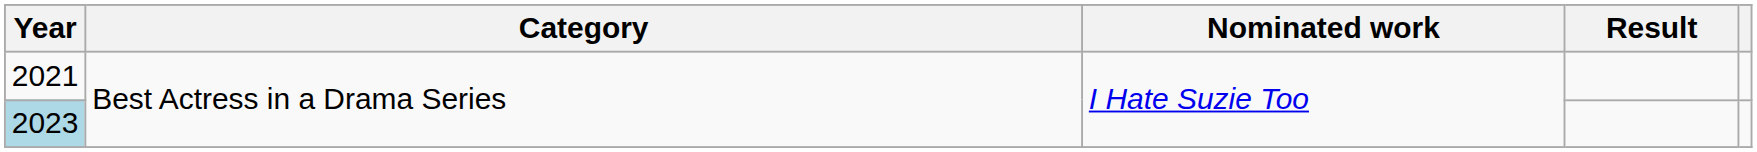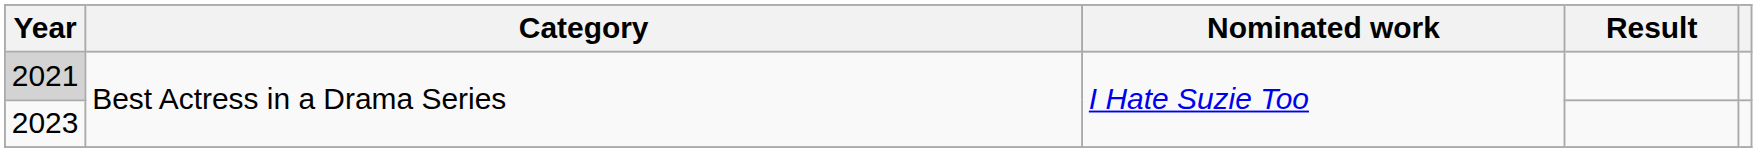2021 | Year: no background -> lightgrey background
2023 | Year: lightblue background -> no background
